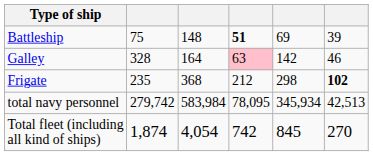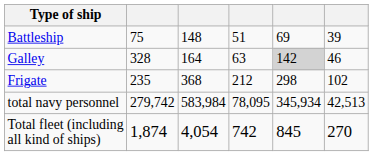Battleship | column 4: bold -> normal
Galley | column 4: pink background -> no background
Galley | column 5: no background -> lightgrey background
Frigate | column 6: bold -> normal
